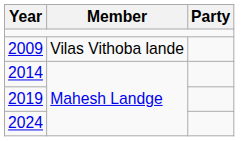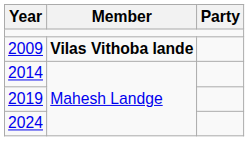2009 | Member: normal -> bold
